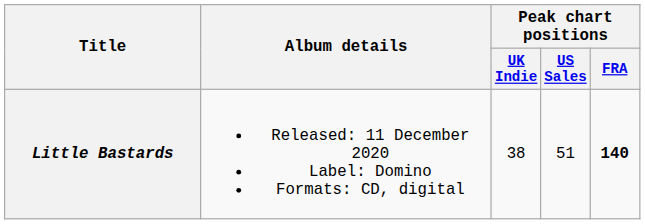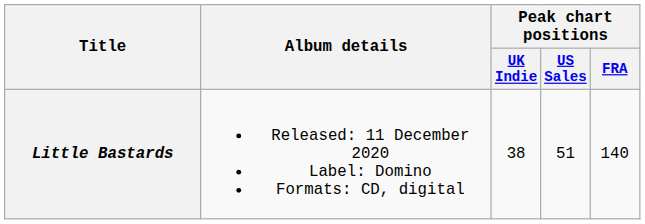Little Bastards | Peak chart positions / FRA: bold -> normal
